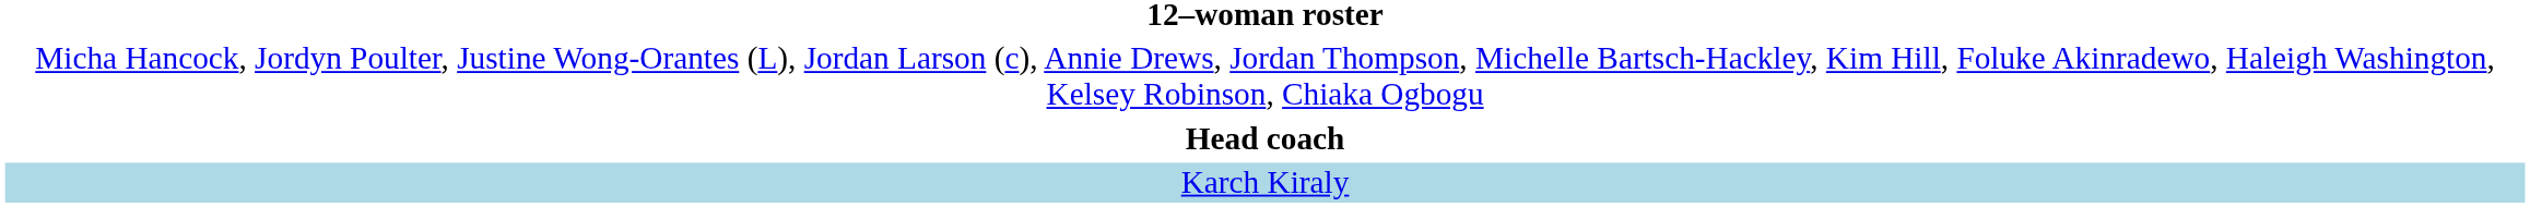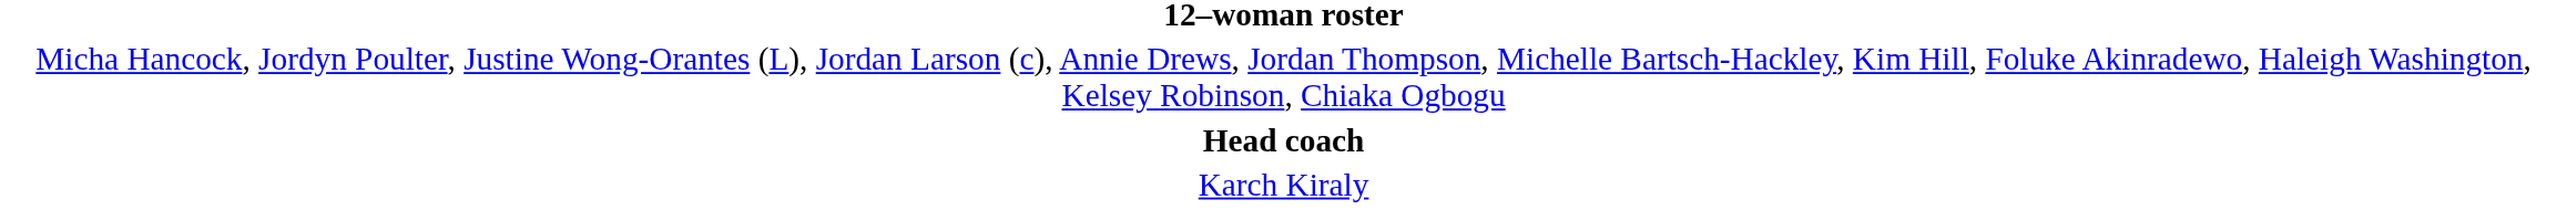row 4 | column 1: lightblue background -> no background
